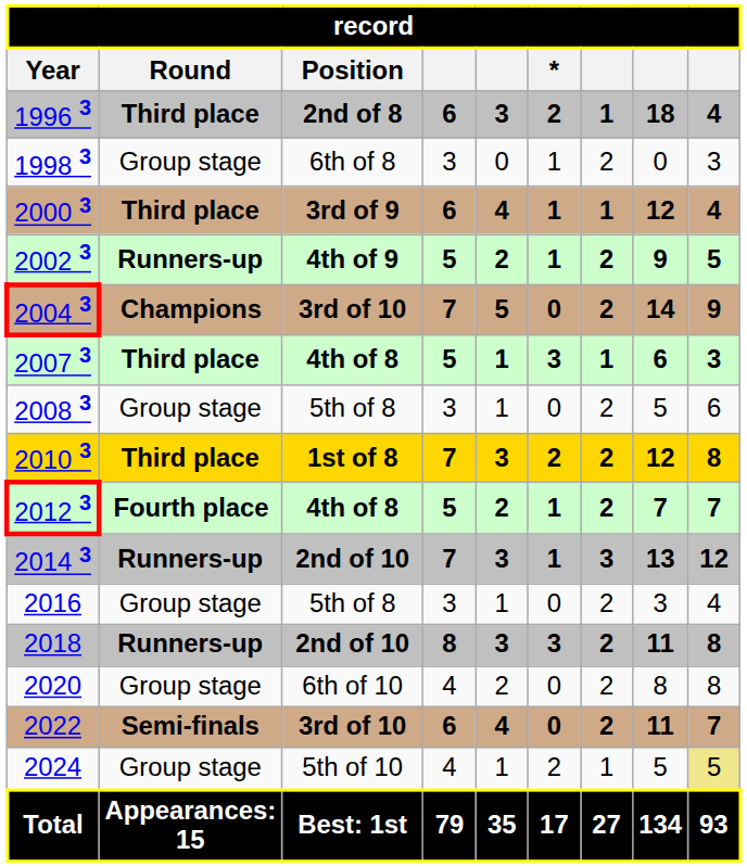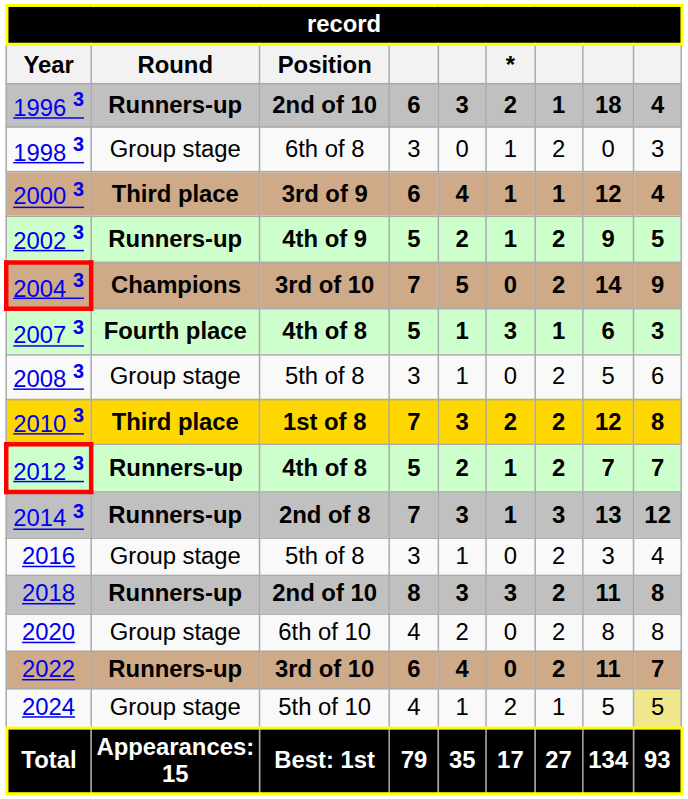1996 3 | Round: Third place -> Runners-up
1996 3 | Position: 2nd of 8 -> 2nd of 10
2007 3 | Round: Third place -> Fourth place
2012 3 | Round: Fourth place -> Runners-up
2014 3 | Position: 2nd of 10 -> 2nd of 8
2022 | Round: Semi-finals -> Runners-up
